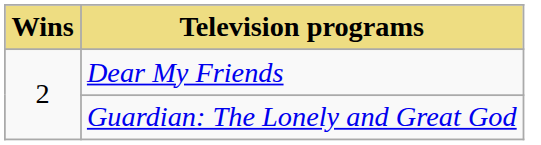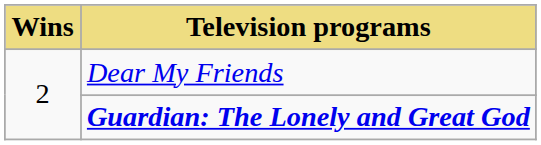Guardian: The Lonely and Great God | Television programs: normal -> bold
